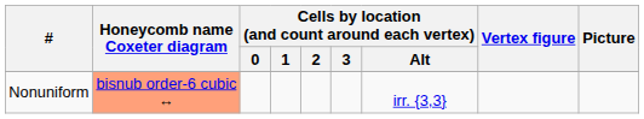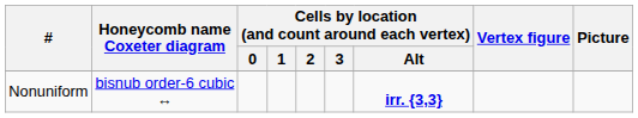Nonuniform | Honeycomb name Coxeter diagram: lightsalmon background -> no background
Nonuniform | Cells by location (and count around each vertex) / Alt: normal -> bold
